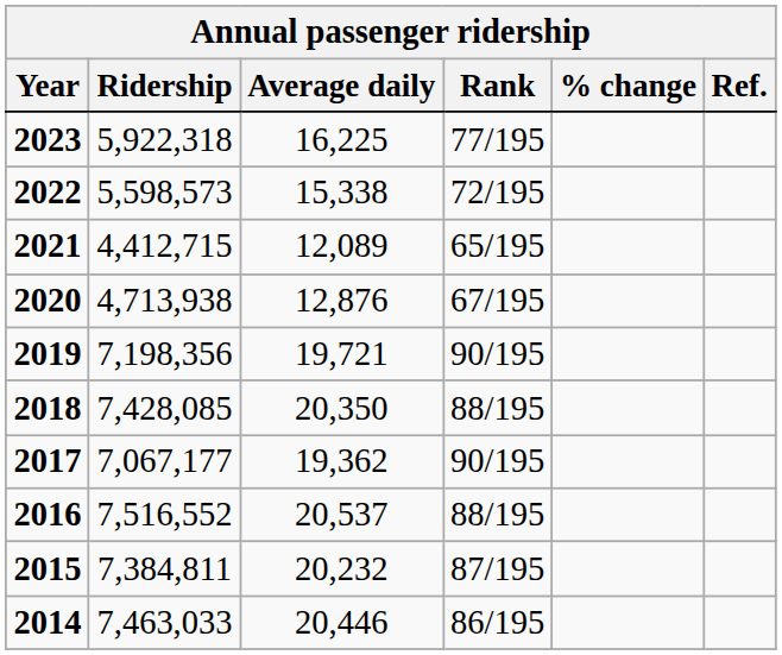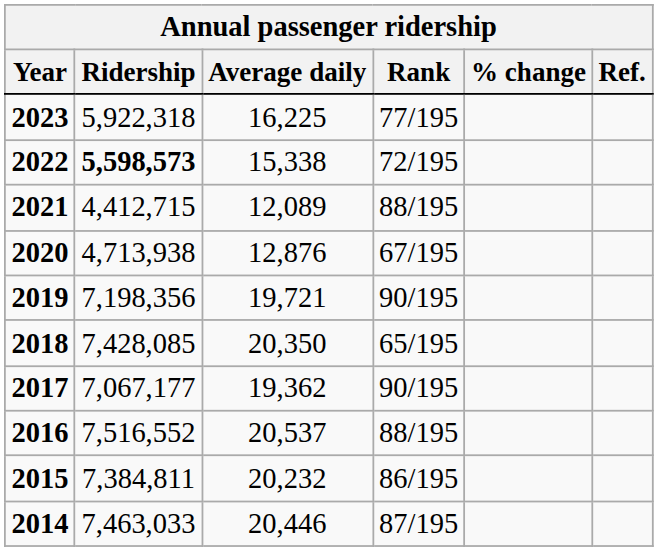2022 | Ridership: normal -> bold
2021 | Rank: 65/195 -> 88/195
2018 | Rank: 88/195 -> 65/195
2015 | Rank: 87/195 -> 86/195
2014 | Rank: 86/195 -> 87/195
